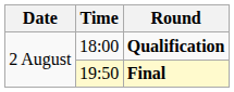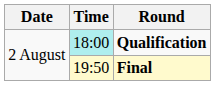Qualification | Time: no background -> paleturquoise background
